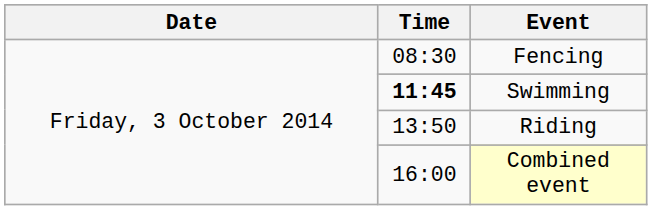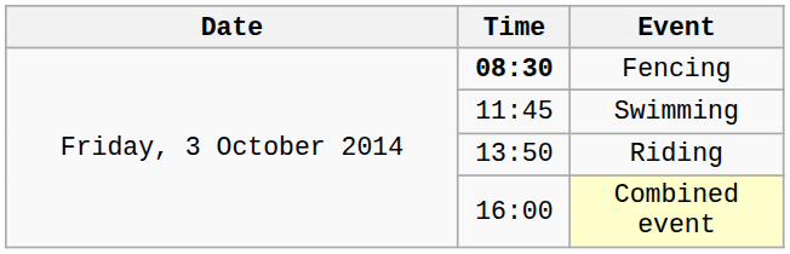Fencing | Time: normal -> bold
Swimming | Time: bold -> normal
